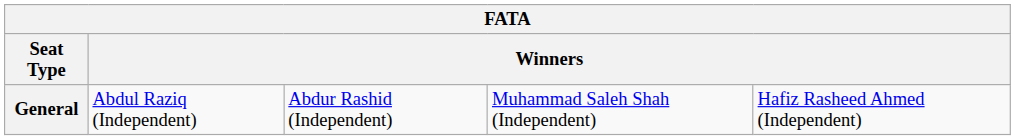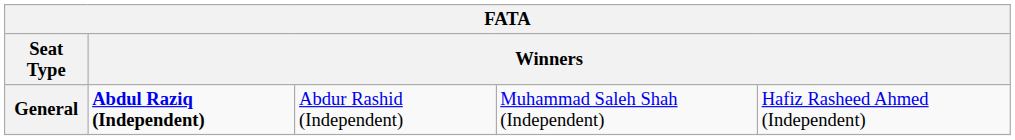General | column 2: normal -> bold
